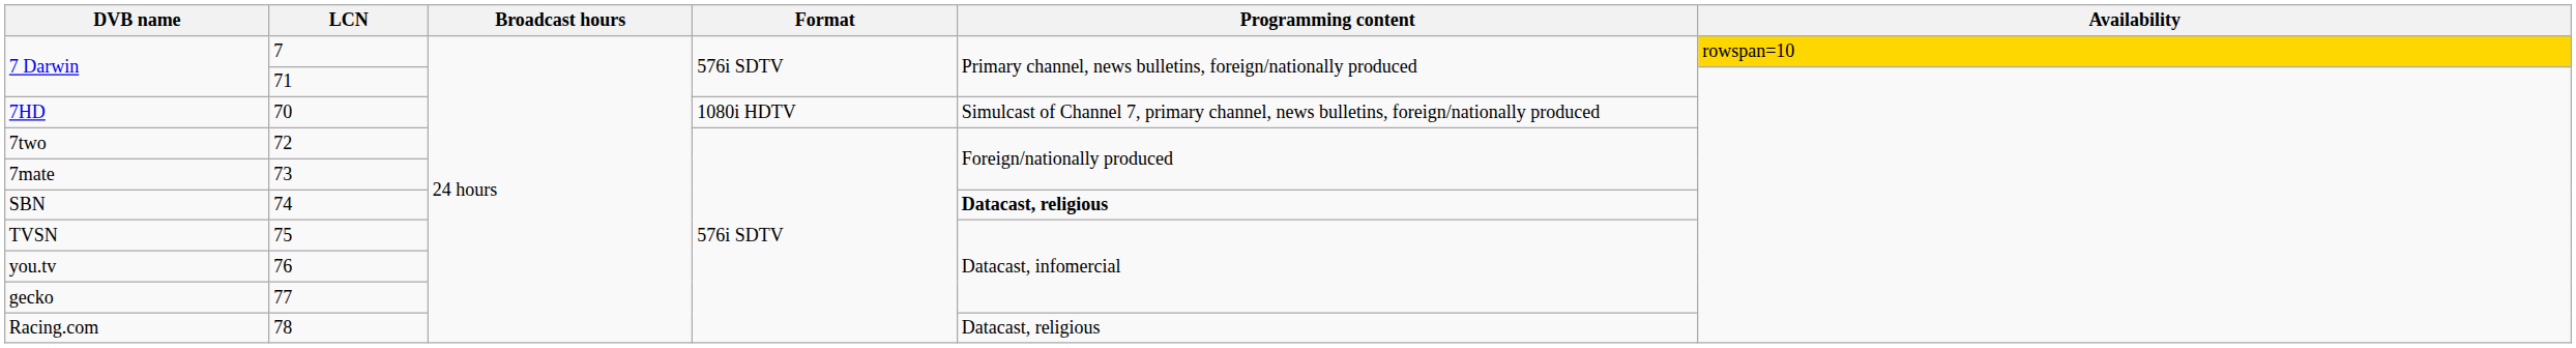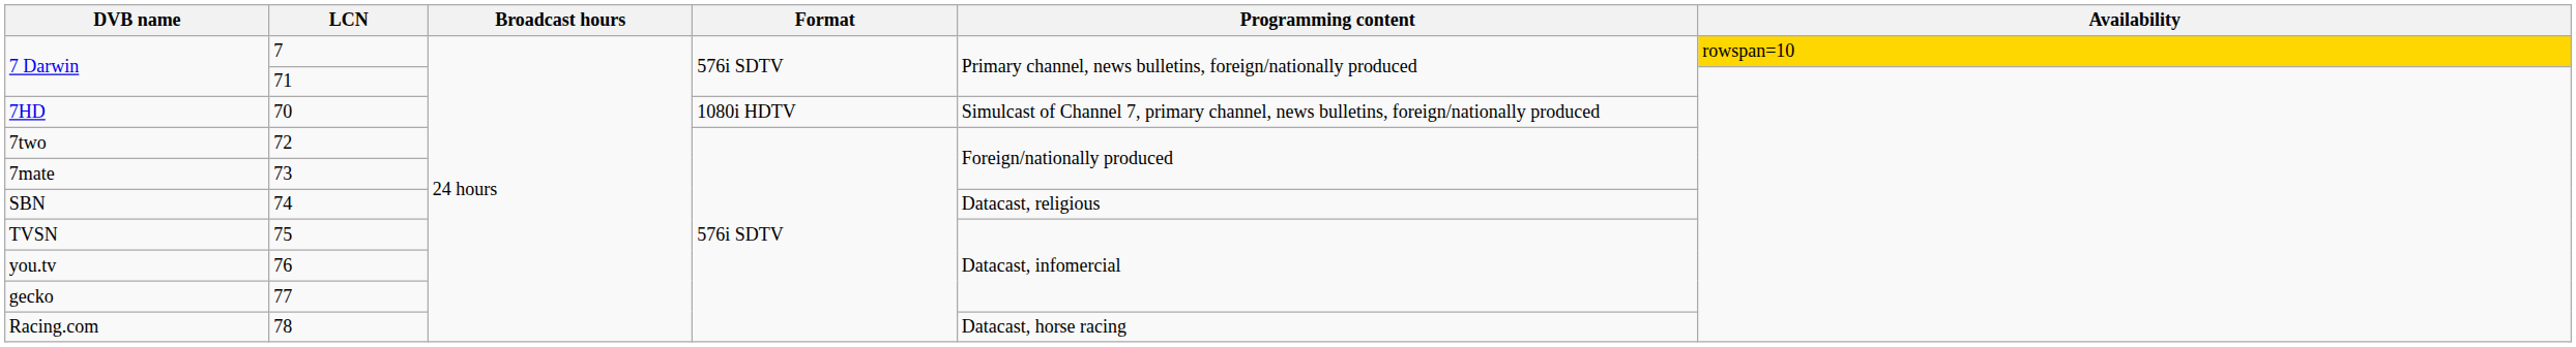SBN | Programming content: bold -> normal
Racing.com | Programming content: Datacast, religious -> Datacast, horse racing
